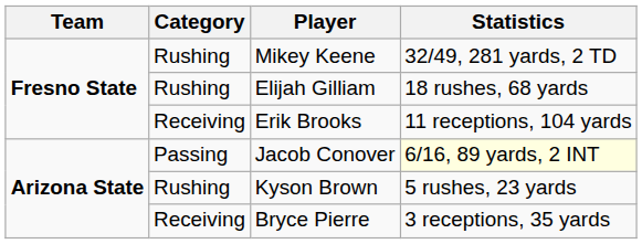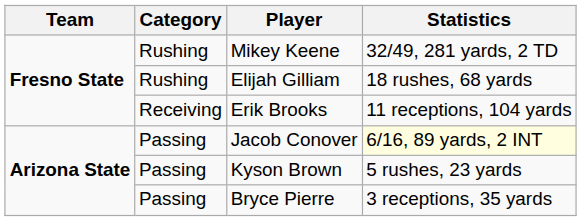Kyson Brown | Category: Rushing -> Passing
Bryce Pierre | Category: Receiving -> Passing
